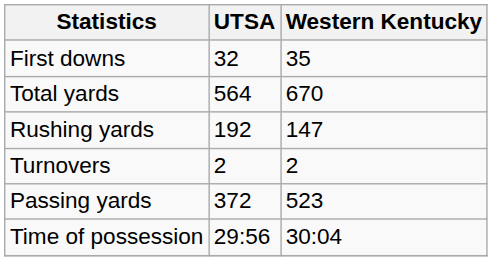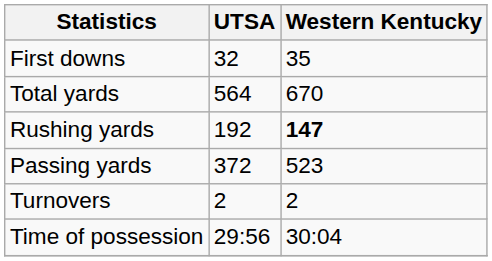Rushing yards | Western Kentucky: normal -> bold
rows swapped: Passing yards <-> Turnovers
